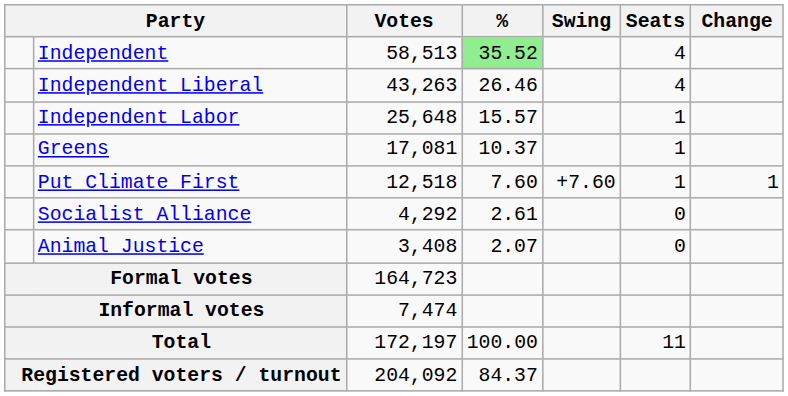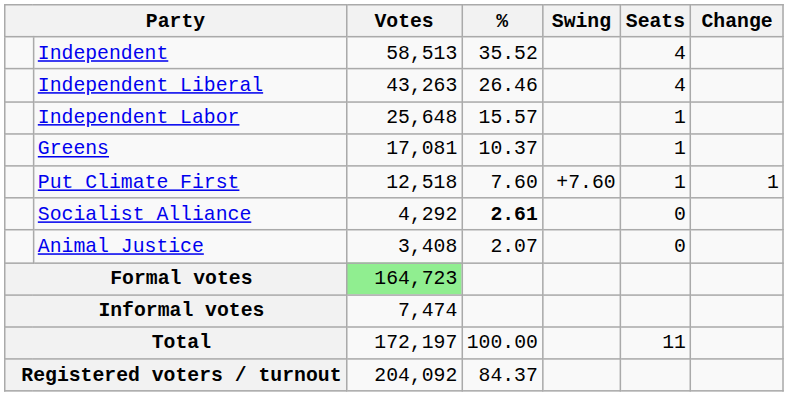Independent | %: lightgreen background -> no background
Socialist Alliance | %: normal -> bold
Formal votes | Votes: no background -> lightgreen background
